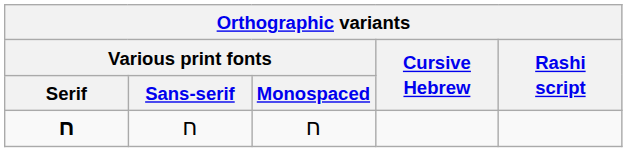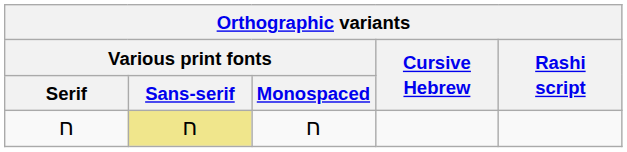row 4 | Various print fonts / Serif: bold -> normal
row 4 | Various print fonts / Sans-serif: no background -> khaki background
